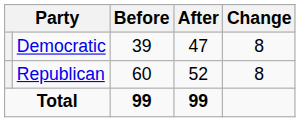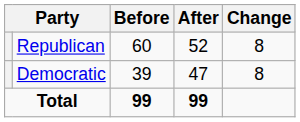rows swapped: Republican <-> Democratic
